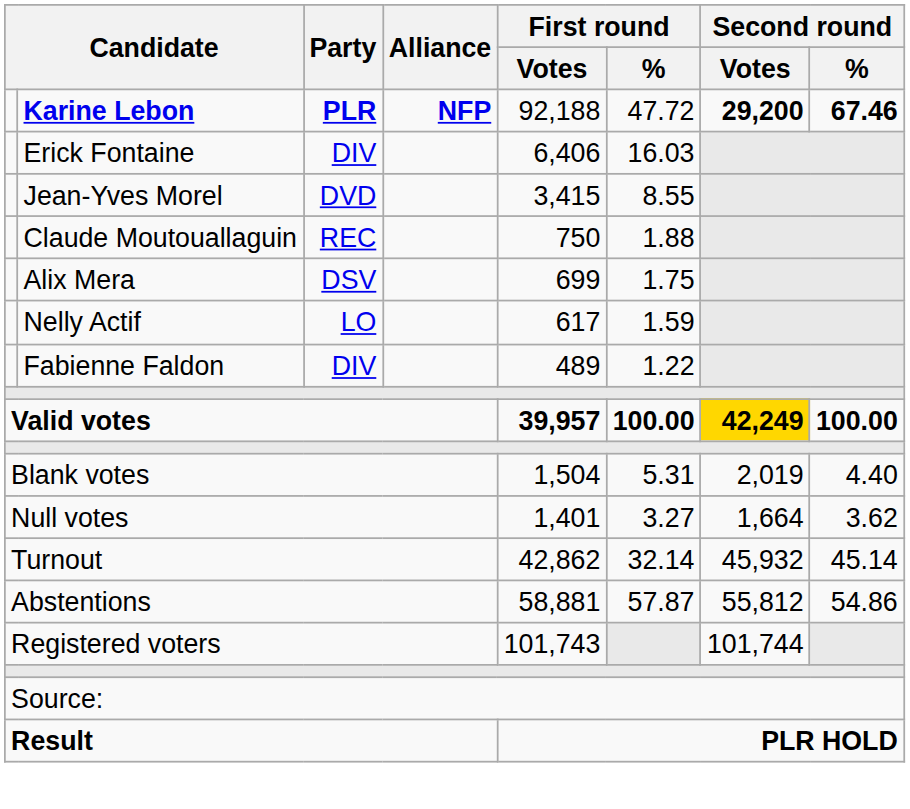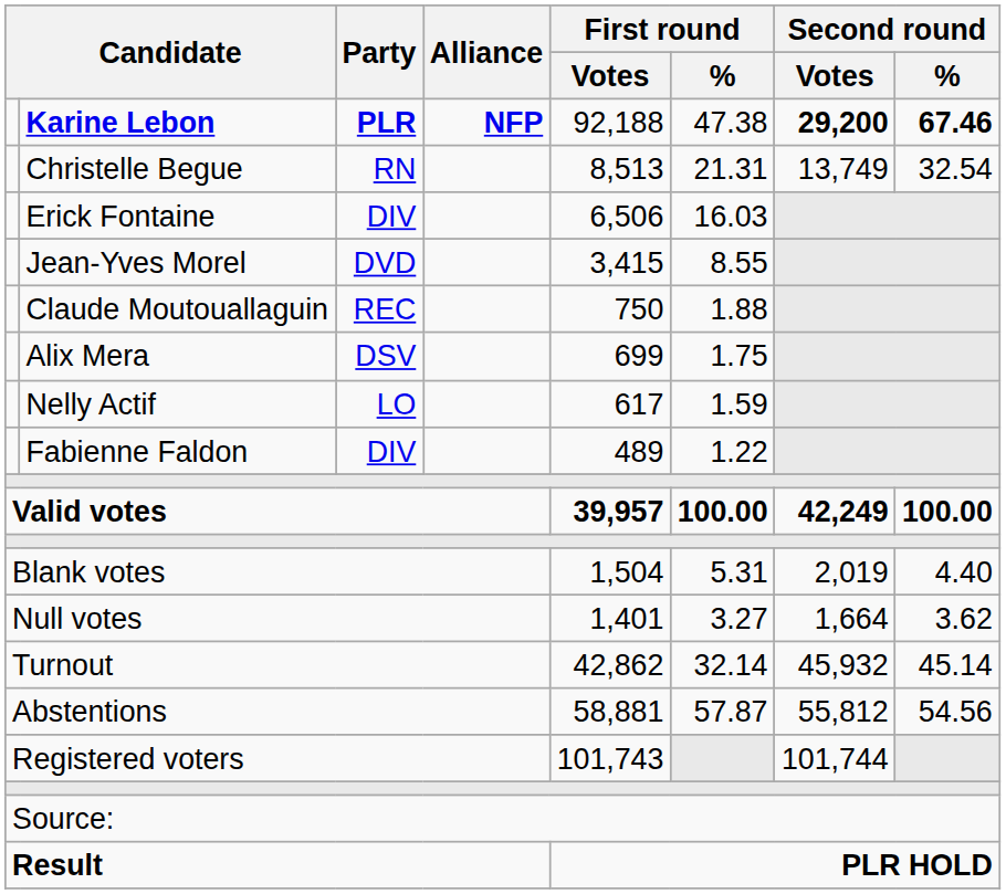Karine Lebon | First round / %: 47.72 -> 47.38
+ row: Christelle Begue | RN | 8,513 | 21.31 | 13,749 | 32.54
Erick Fontaine | First round / Votes: 6,406 -> 6,506
Valid votes | Second round / Votes: gold background -> no background
Abstentions | Second round / %: 54.86 -> 54.56
